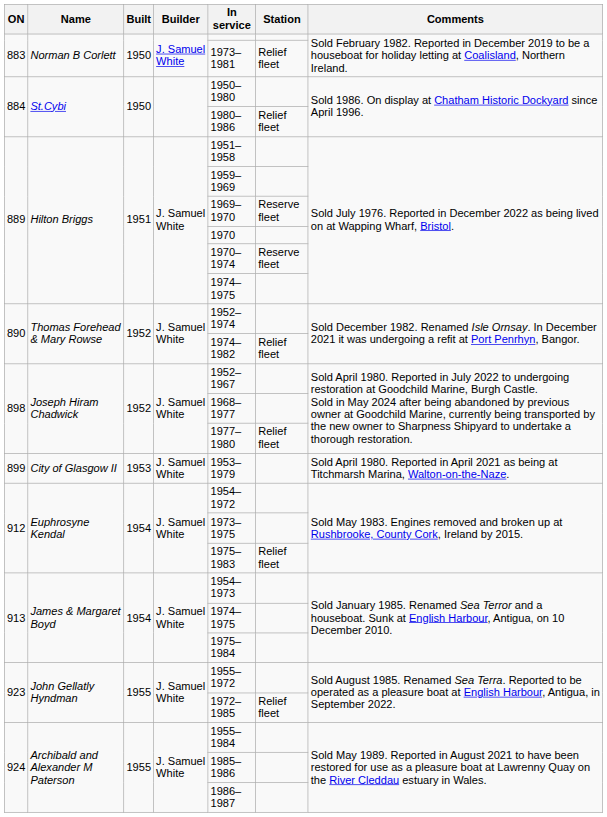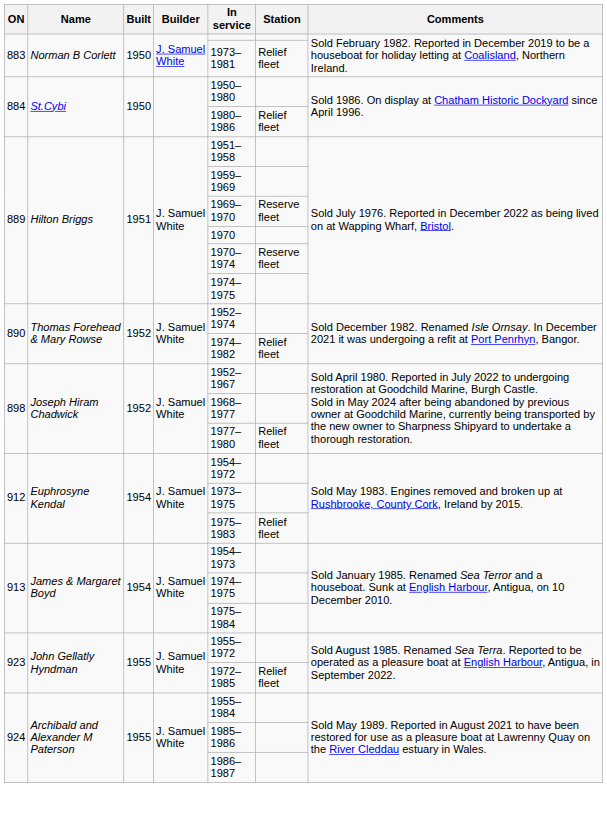- row: 899 | City of Glasgow II | 1953 | J. Samuel White | 1953–1979 | Sold April 1980. Reported in April 2021 as being at Titchmarsh Marina, Walton-on-the-Naze.
